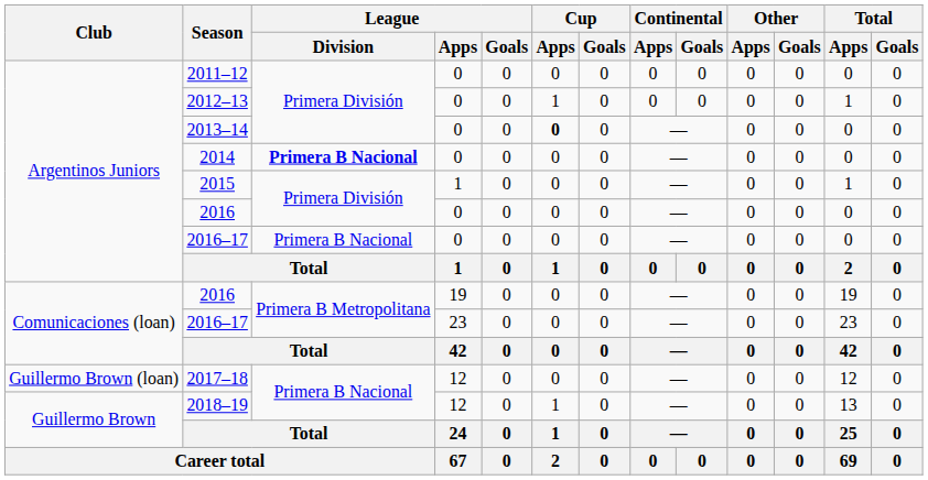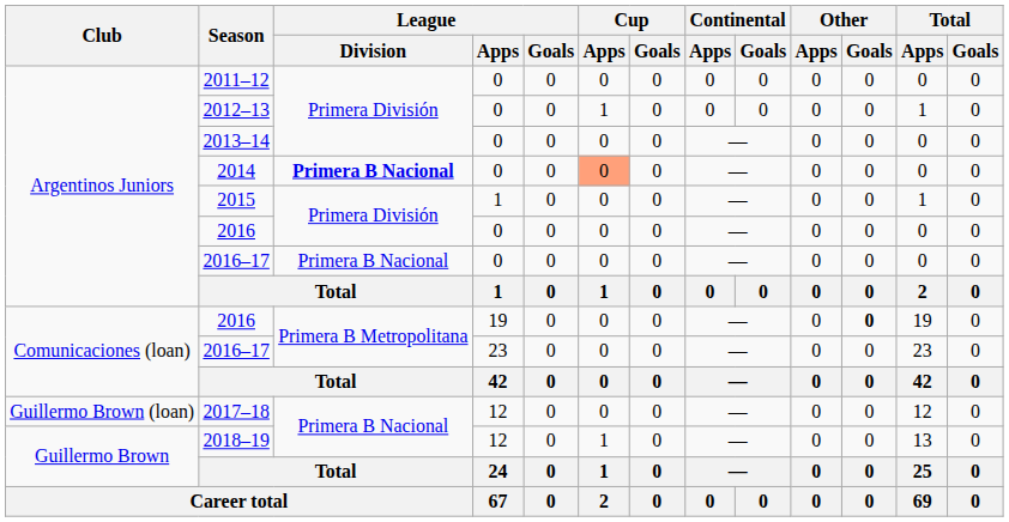2013–14 | Cup / Apps: bold -> normal
2014 | Cup / Apps: no background -> lightsalmon background
2016 / 19 | Other / Goals: normal -> bold
